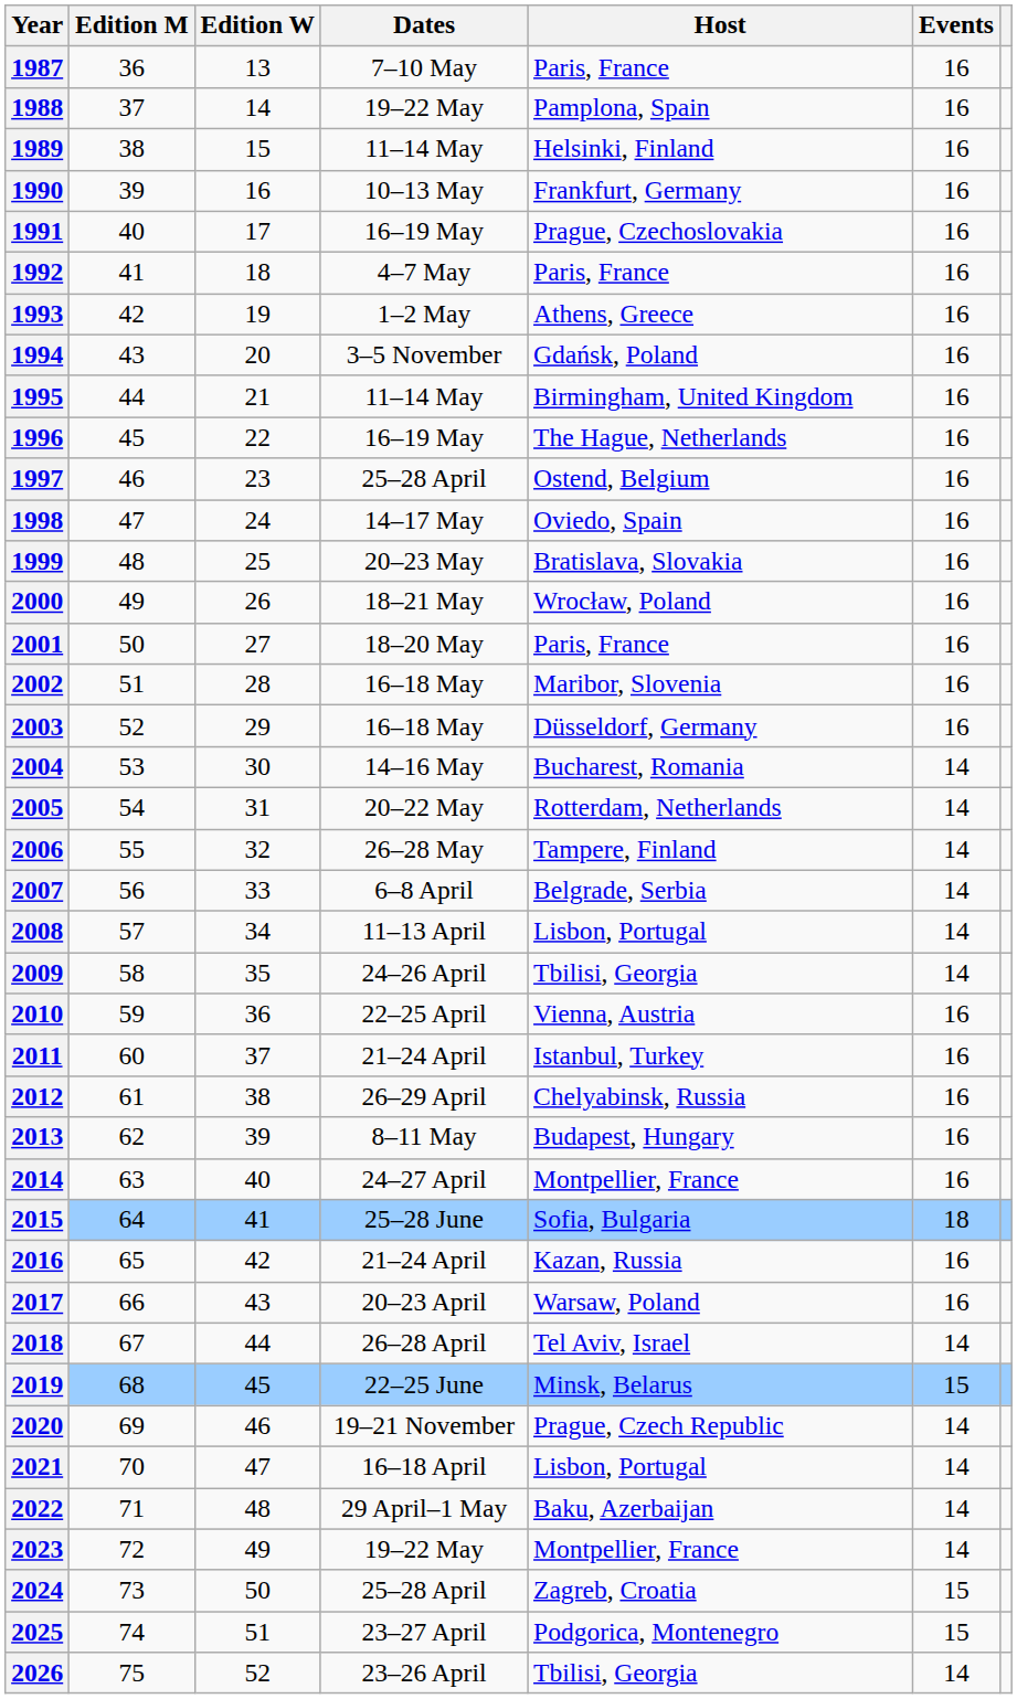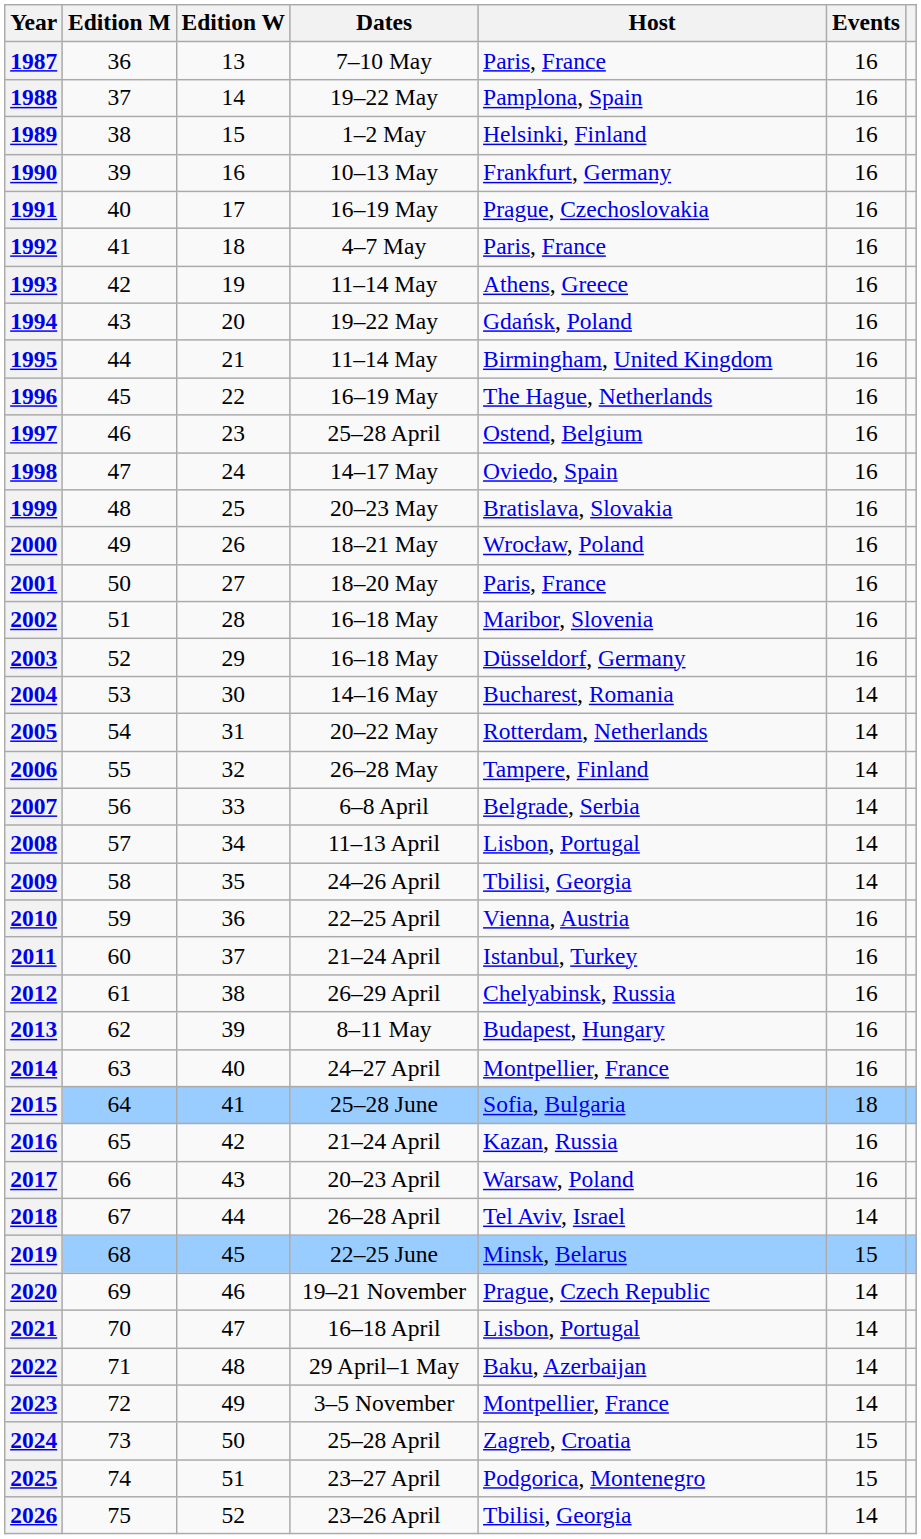1989 | Dates: 11–14 May -> 1–2 May
1993 | Dates: 1–2 May -> 11–14 May
1994 | Dates: 3–5 November -> 19–22 May
2023 | Dates: 19–22 May -> 3–5 November
